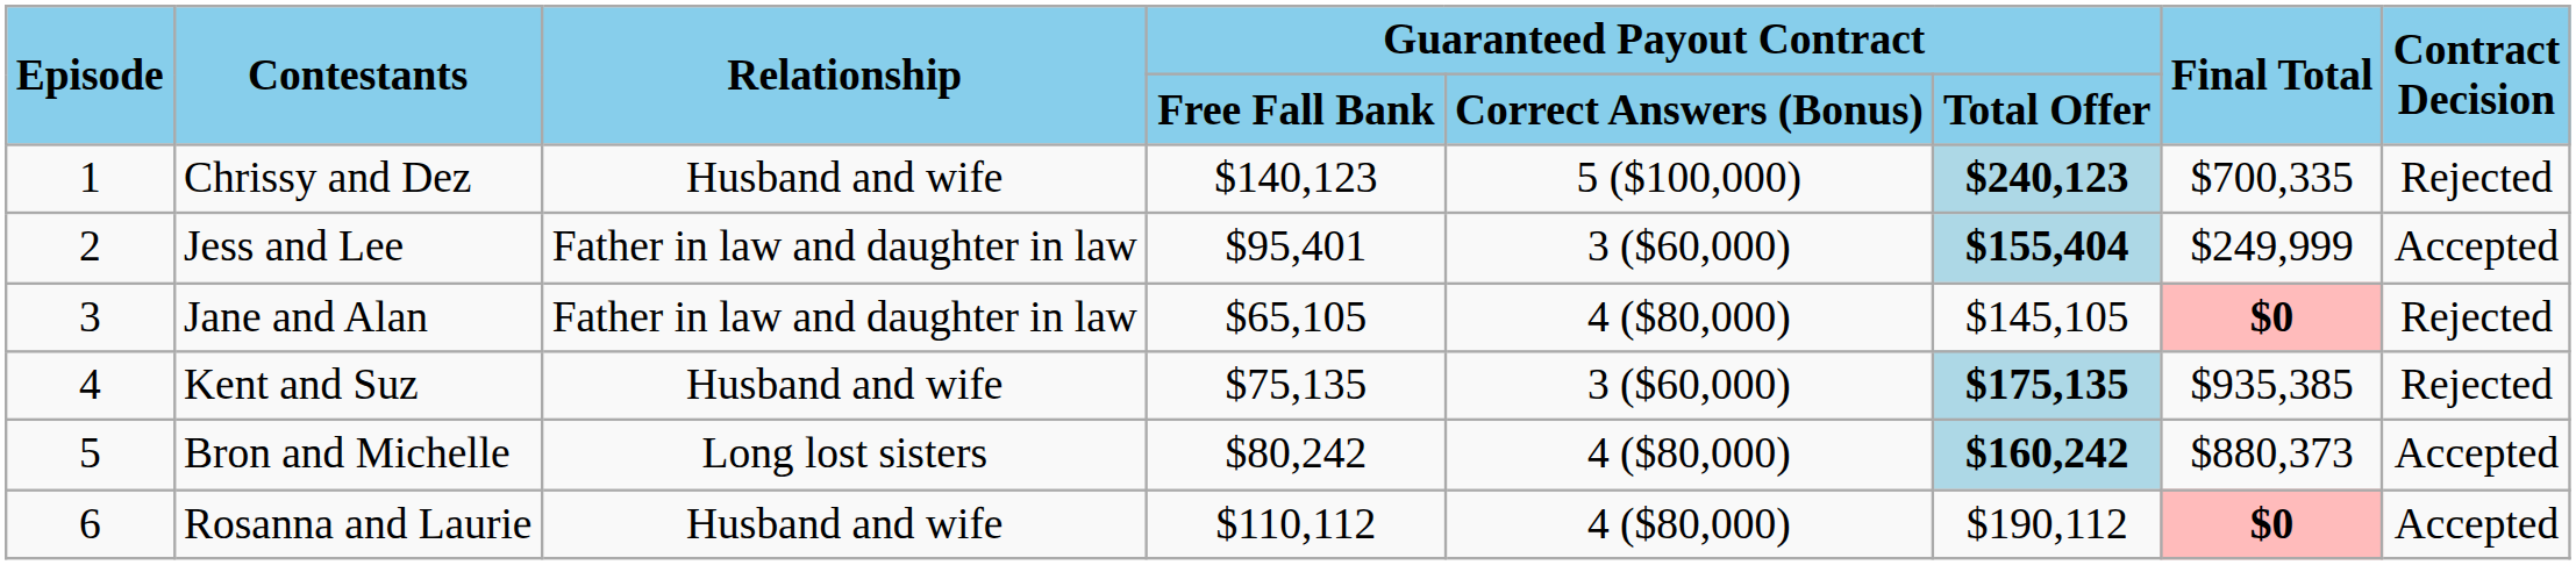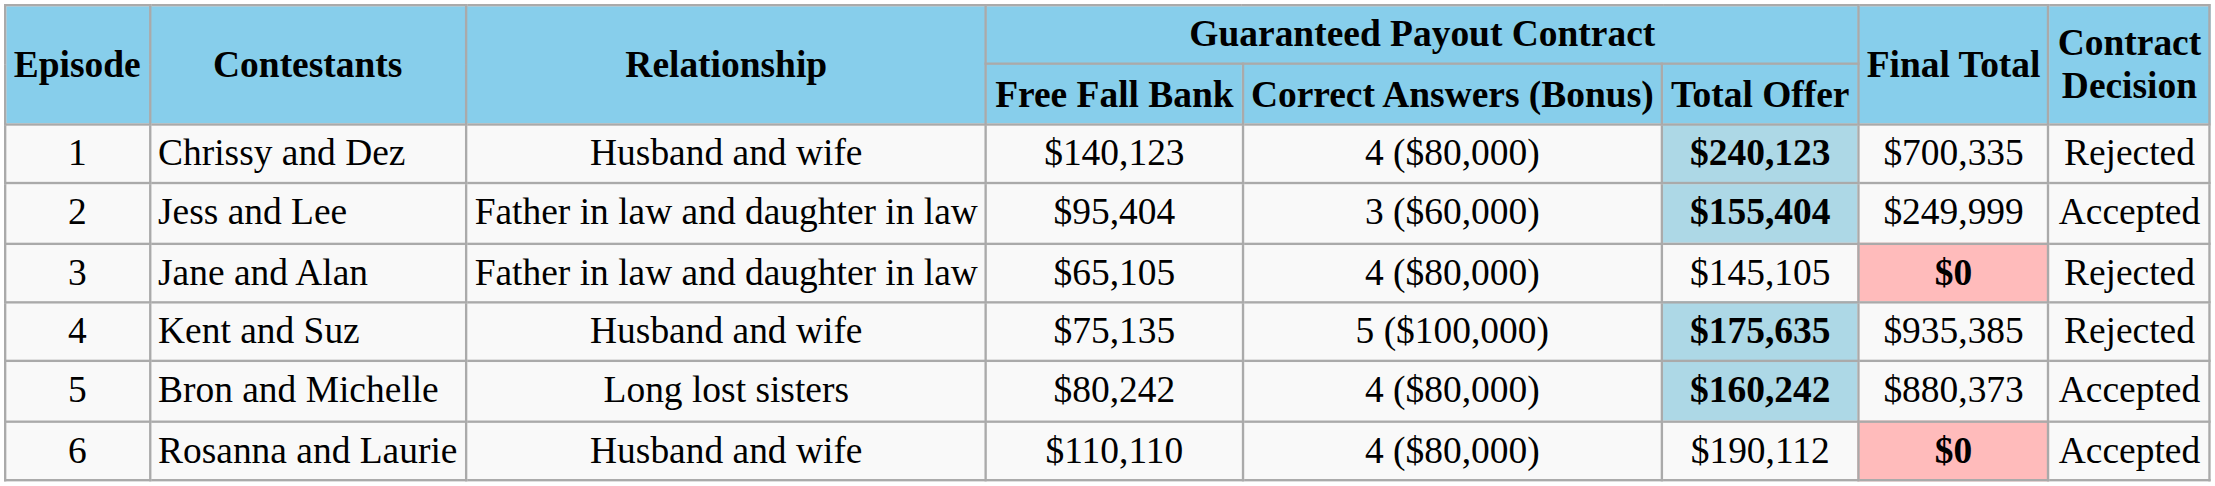Chrissy and Dez | Guaranteed Payout Contract / Correct Answers (Bonus): 5 ($100,000) -> 4 ($80,000)
Jess and Lee | Guaranteed Payout Contract / Free Fall Bank: $95,401 -> $95,404
Kent and Suz | Guaranteed Payout Contract / Correct Answers (Bonus): 3 ($60,000) -> 5 ($100,000)
Kent and Suz | Guaranteed Payout Contract / Total Offer: $175,135 -> $175,635
Rosanna and Laurie | Guaranteed Payout Contract / Free Fall Bank: $110,112 -> $110,110
